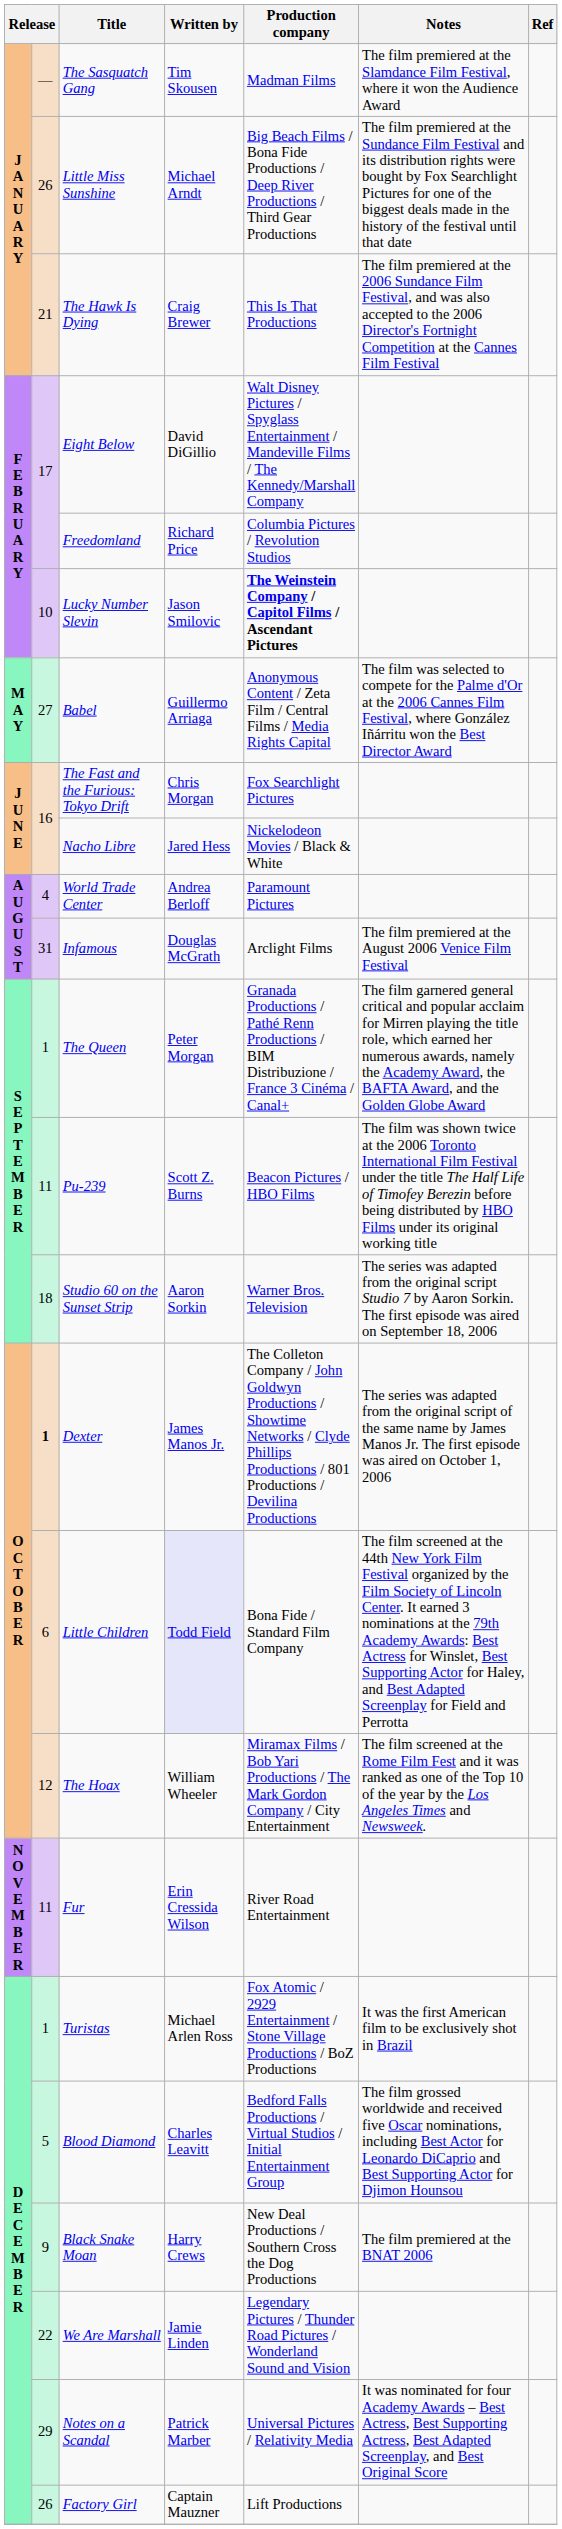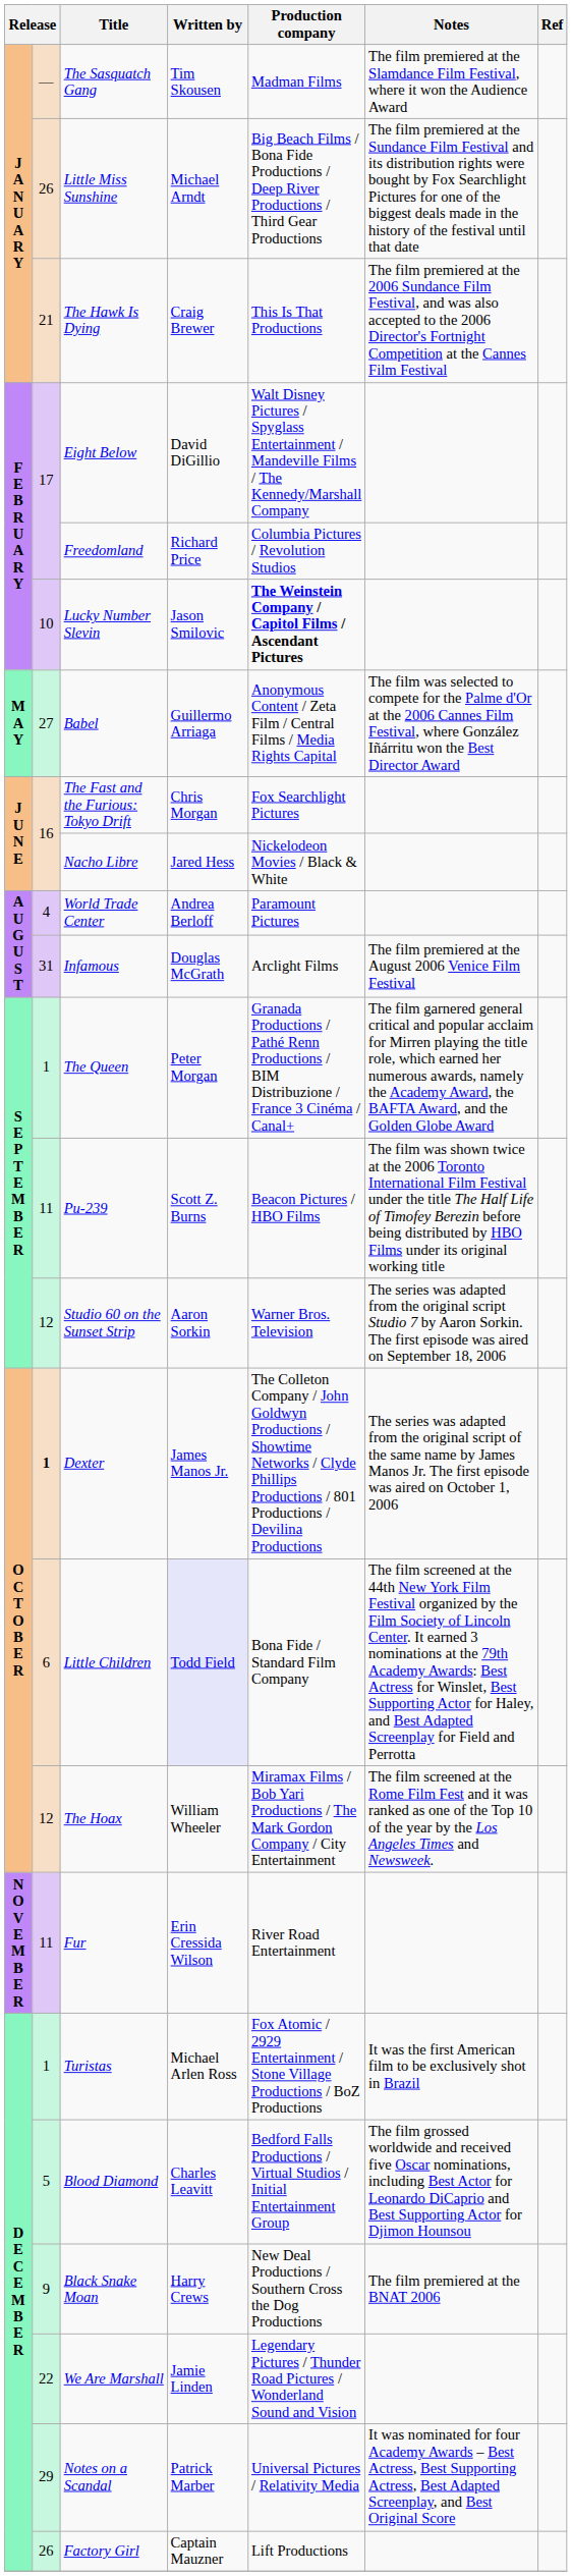Studio 60 on the Sunset Strip | column 2: 18 -> 12
